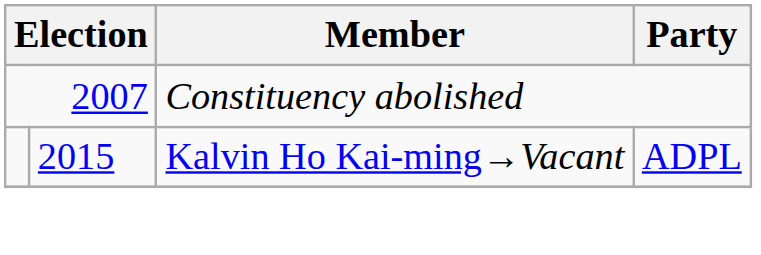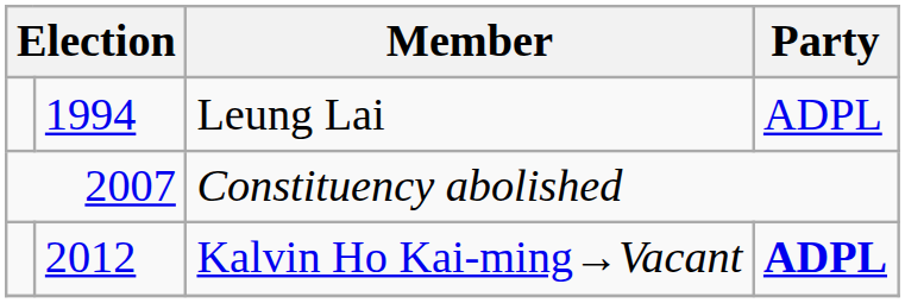+ row: 1994 | Leung Lai | ADPL
Kalvin Ho Kai-ming→Vacant | column 2: 2015 -> 2012
Kalvin Ho Kai-ming→Vacant | Party: normal -> bold
